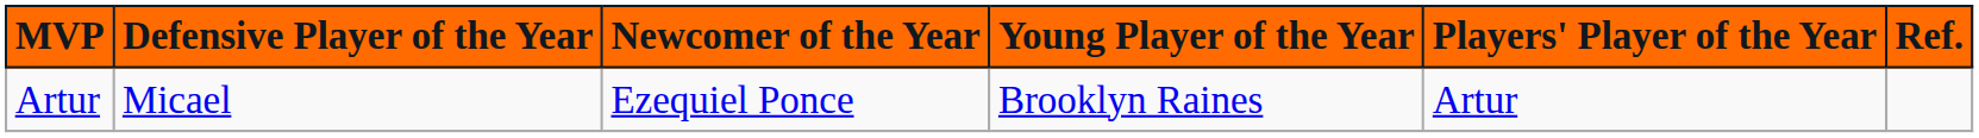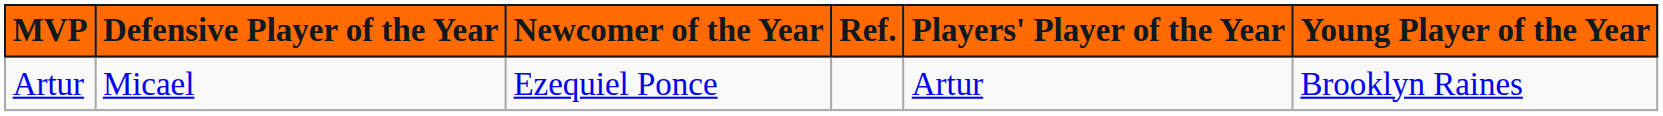columns swapped: Young Player of the Year <-> Ref.
